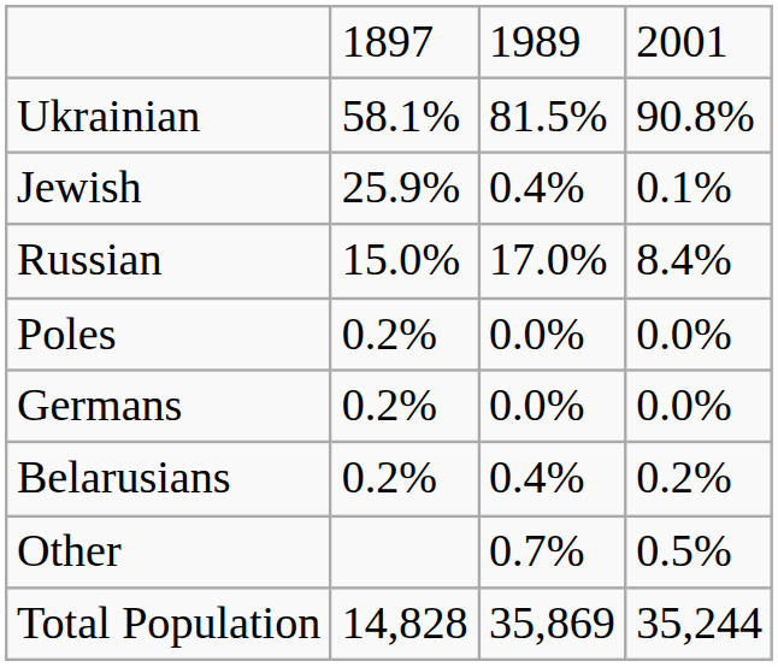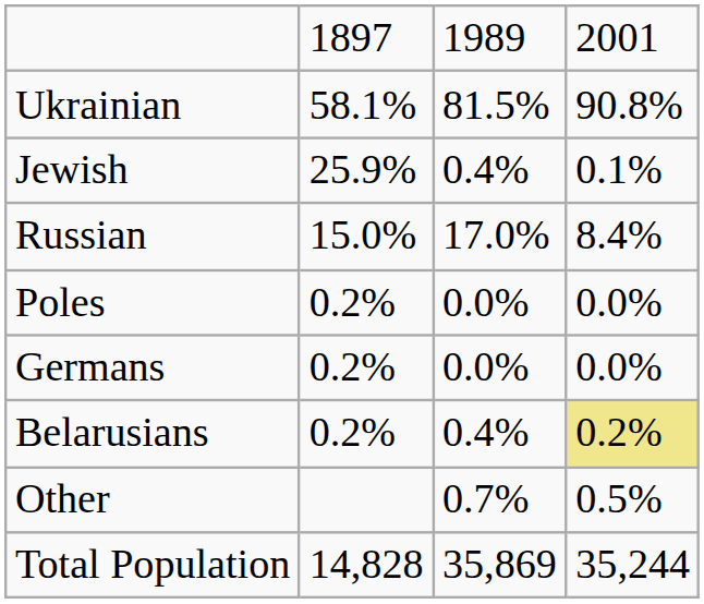Belarusians | column 4: no background -> khaki background
